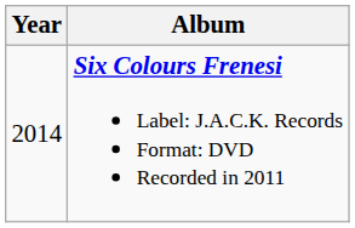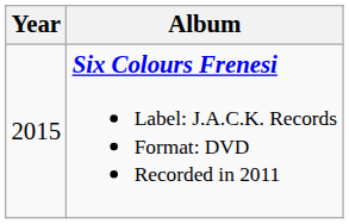row 2 | Year: 2014 -> 2015
